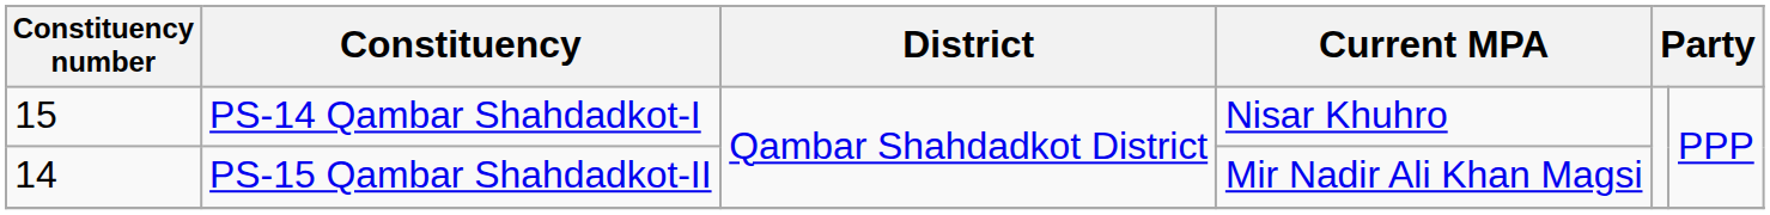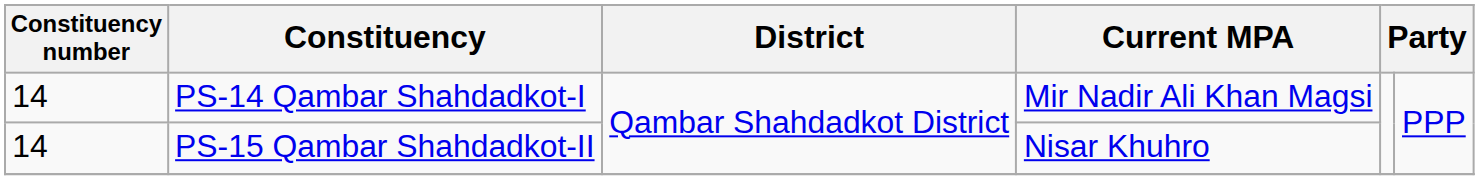PS-14 Qambar Shahdadkot-I | Constituency number: 15 -> 14
PS-14 Qambar Shahdadkot-I | Current MPA: Nisar Khuhro -> Mir Nadir Ali Khan Magsi
PS-15 Qambar Shahdadkot-II | Current MPA: Mir Nadir Ali Khan Magsi -> Nisar Khuhro
